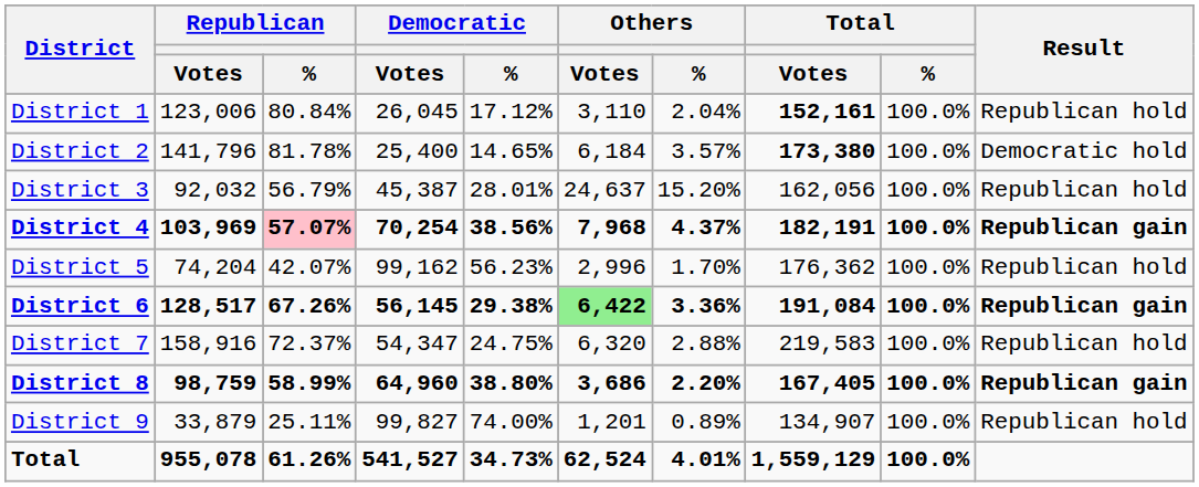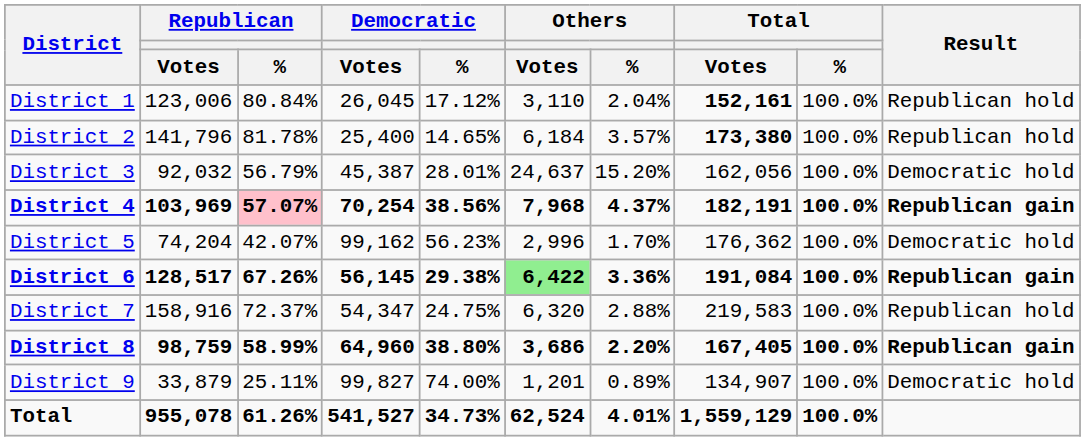District 2 | Result: Democratic hold -> Republican hold
District 3 | Result: Republican hold -> Democratic hold
District 5 | Result: Republican hold -> Democratic hold
District 9 | Result: Republican hold -> Democratic hold
